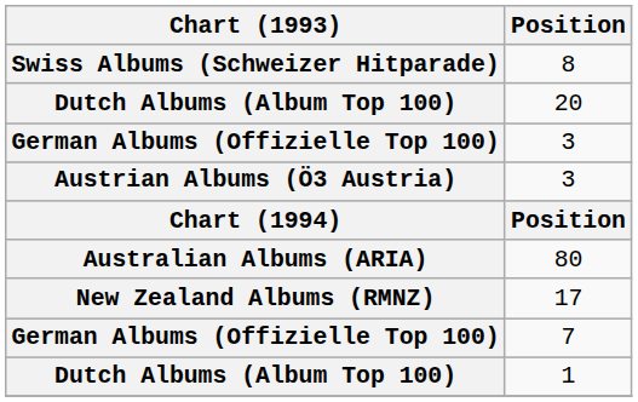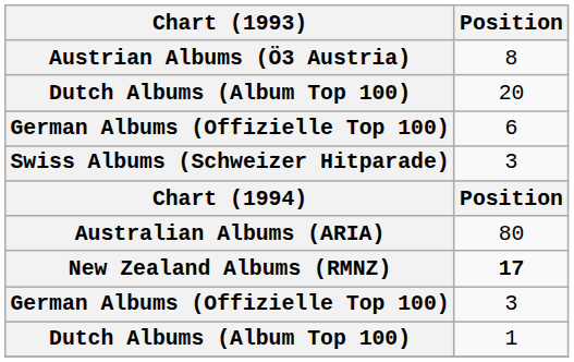row 2 | Chart (1993): Swiss Albums (Schweizer Hitparade) -> Austrian Albums (Ö3 Austria)
row 4 | Position: 3 -> 6
row 5 | Chart (1993): Austrian Albums (Ö3 Austria) -> Swiss Albums (Schweizer Hitparade)
row 8 | Position: normal -> bold
row 9 | Position: 7 -> 3
